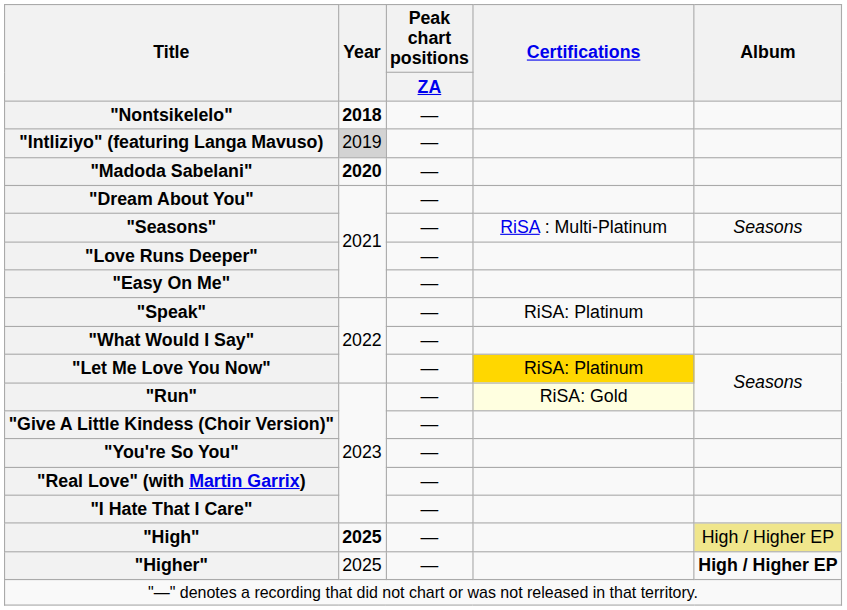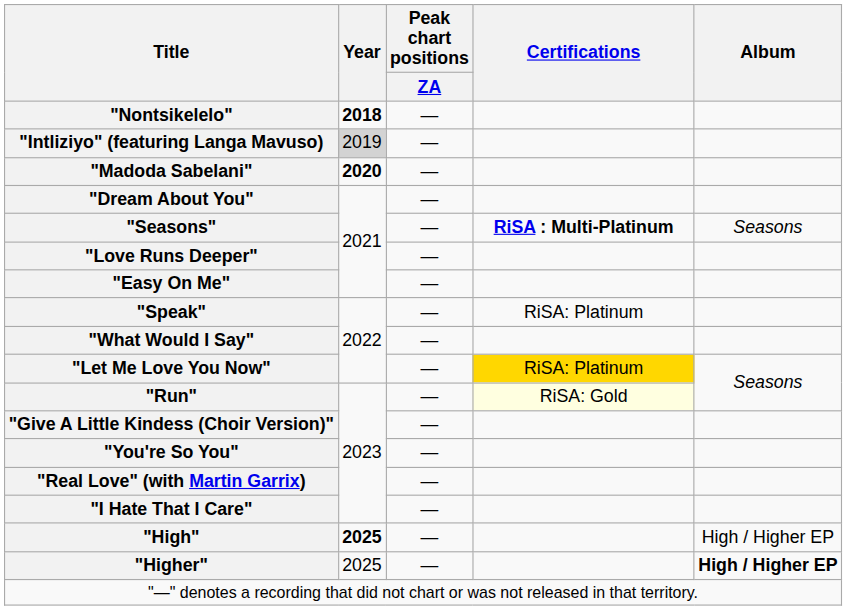"Seasons" | Certifications: normal -> bold
"High" | Album: khaki background -> no background
